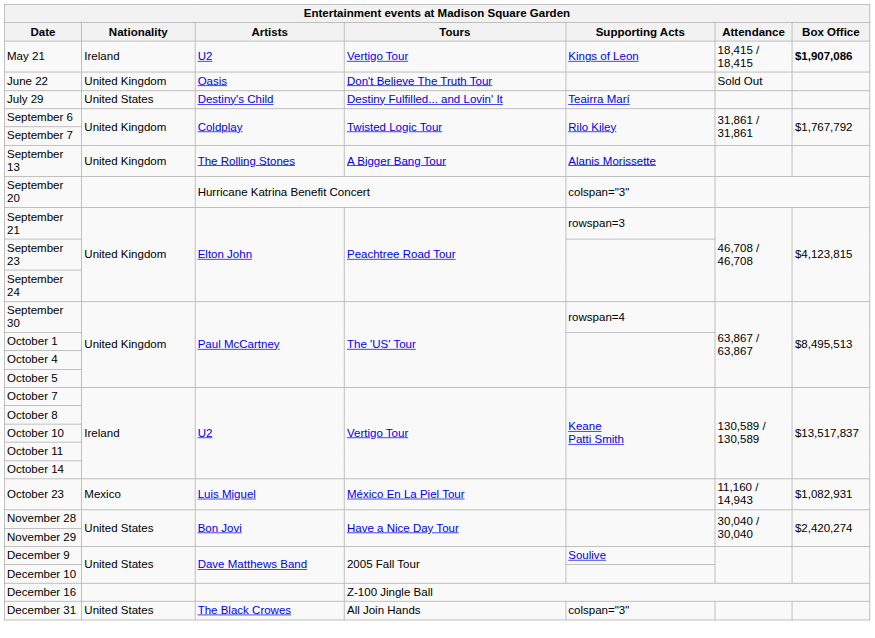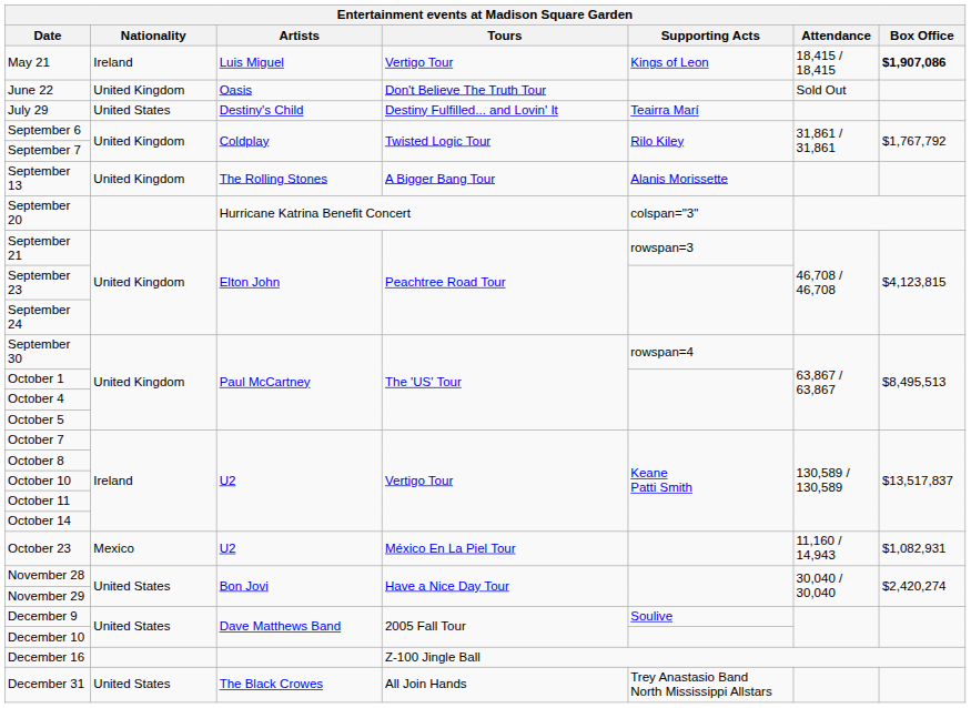May 21 | Artists: U2 -> Luis Miguel
October 23 | Artists: Luis Miguel -> U2
December 31 | Supporting Acts: colspan="3" -> Trey Anastasio Band North Mississippi Allstars
